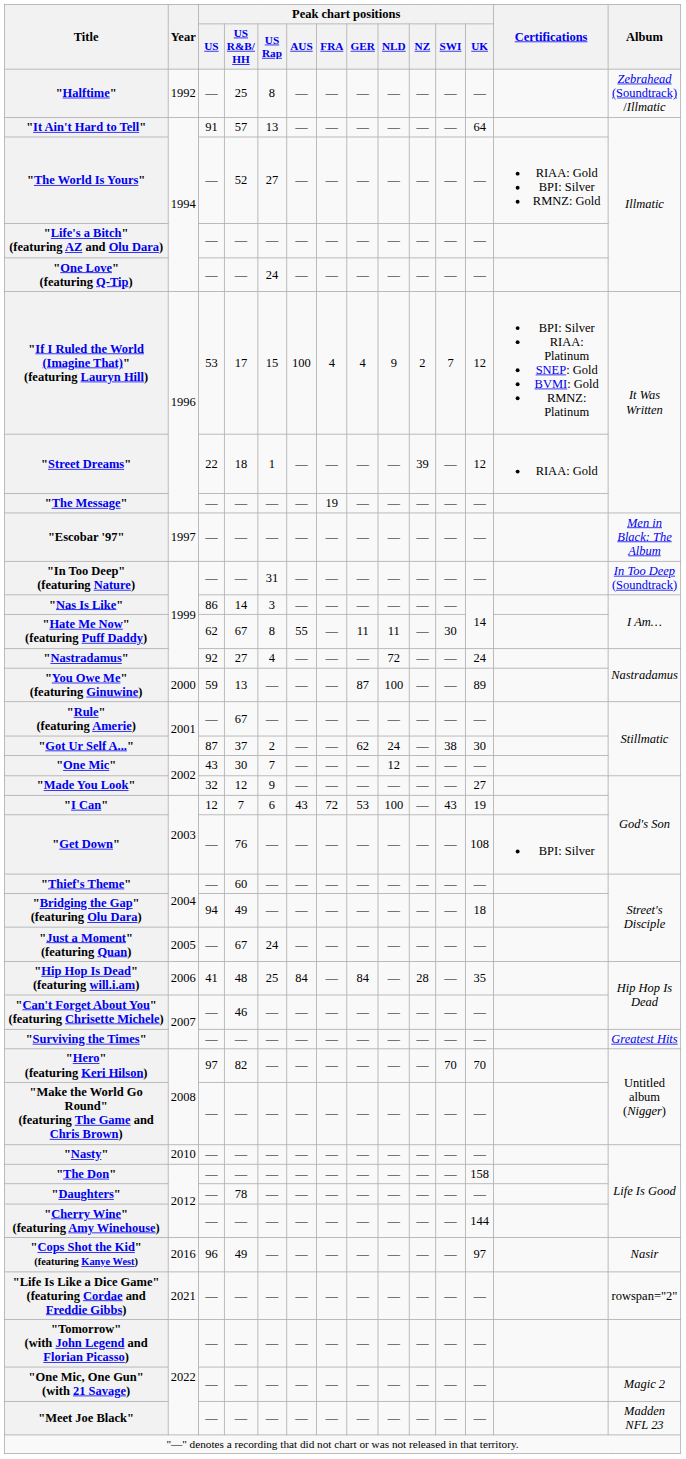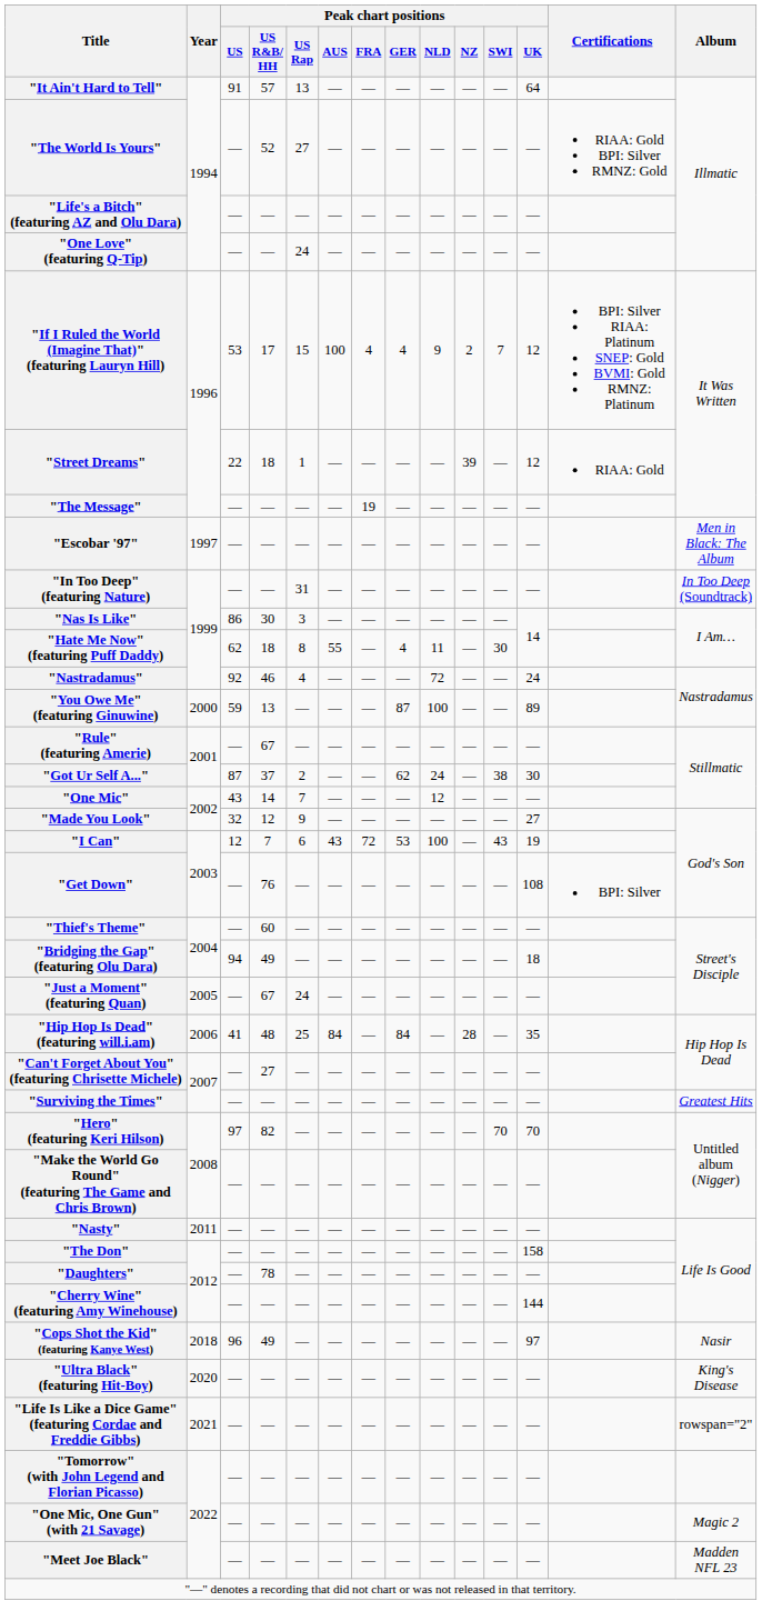- row: "Halftime" | 1992 | — | 25 | 8 | — | — | — | — | — | — | — | Zebrahead (Soundtrack) /Illmatic
"Nas Is Like" | Peak chart positions / US R&B/ HH: 14 -> 30
"Hate Me Now" (featuring Puff Daddy) | Peak chart positions / US R&B/ HH: 67 -> 18
"Hate Me Now" (featuring Puff Daddy) | Peak chart positions / GER: 11 -> 4
"Nastradamus" | Peak chart positions / US R&B/ HH: 27 -> 46
"One Mic" | Peak chart positions / US R&B/ HH: 30 -> 14
"Can't Forget About You" (featuring Chrisette Michele) | Peak chart positions / US R&B/ HH: 46 -> 27
"Nasty" | Year: 2010 -> 2011
"Cops Shot the Kid" (featuring Kanye West) | Year: 2016 -> 2018
+ row: "Ultra Black" (featuring Hit-Boy) | 2020 | — | — | — | — | — | — | — | — | — | — | King's Disease
